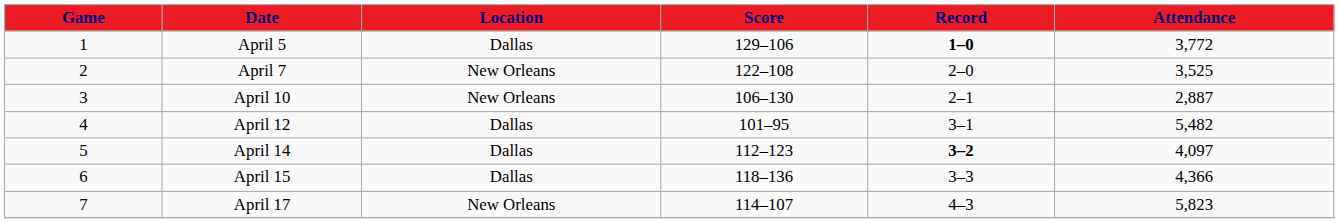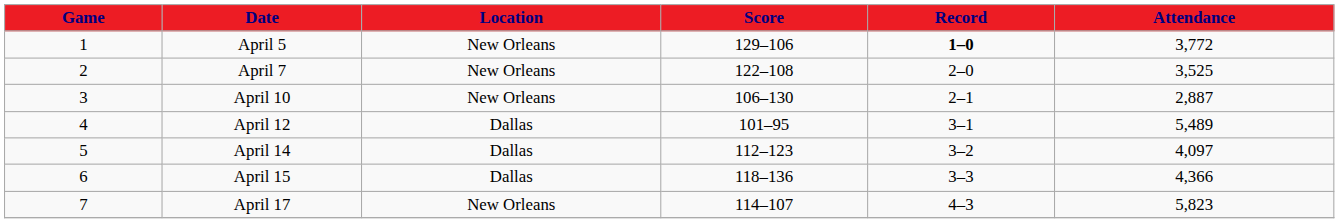April 5 | Location: Dallas -> New Orleans
April 12 | Attendance: 5,482 -> 5,489
April 14 | Record: bold -> normal
